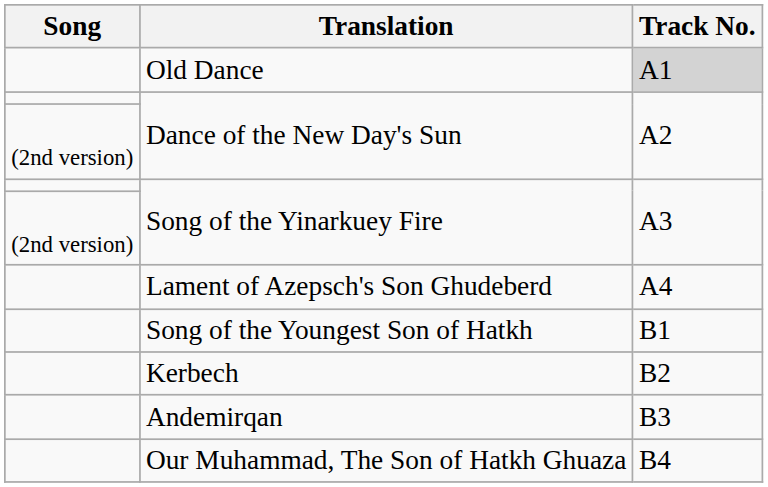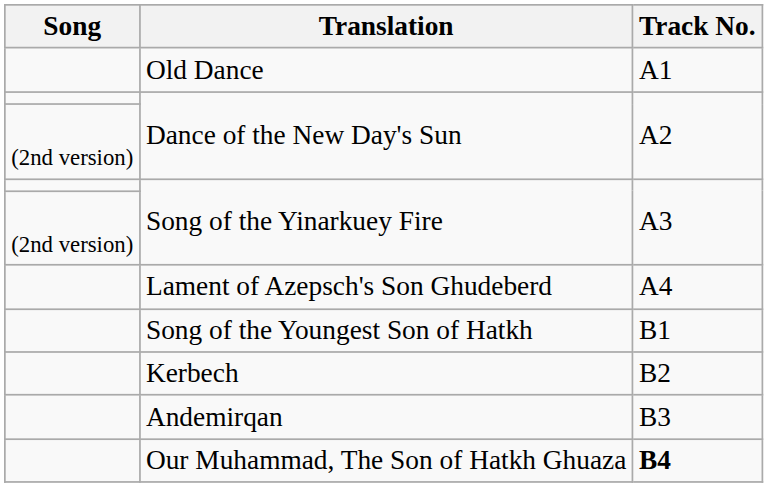Old Dance | Track No.: lightgrey background -> no background
Our Muhammad, The Son of Hatkh Ghuaza | Track No.: normal -> bold
